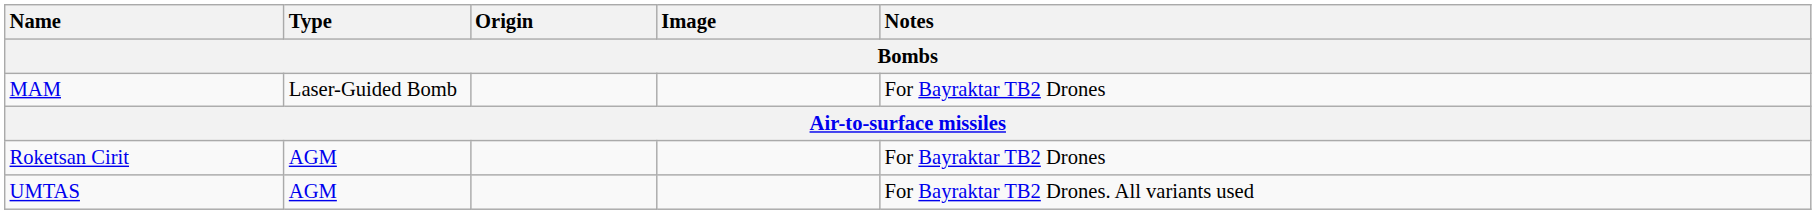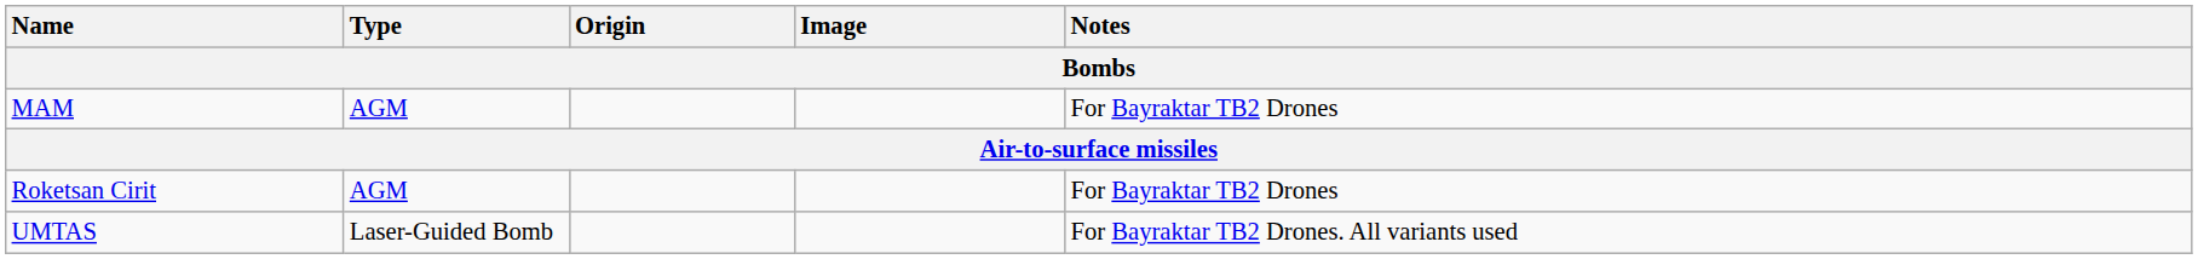MAM | Type / Bombs: Laser-Guided Bomb -> AGM
UMTAS | Type / Bombs: AGM -> Laser-Guided Bomb
